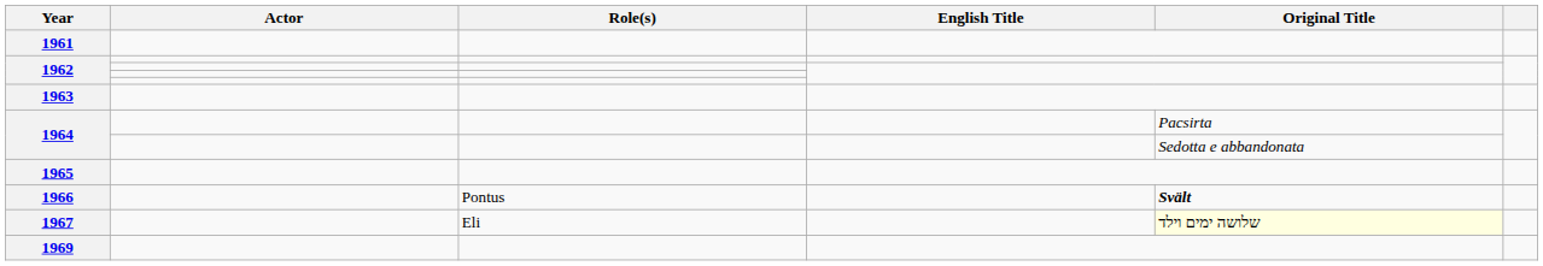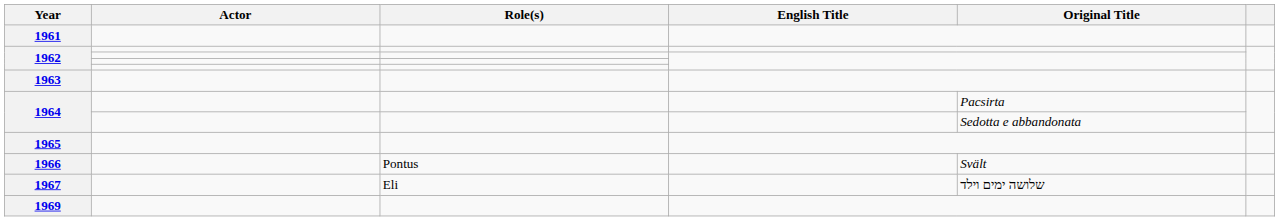1966 | Original Title: bold -> normal
1967 | Original Title: lightyellow background -> no background
